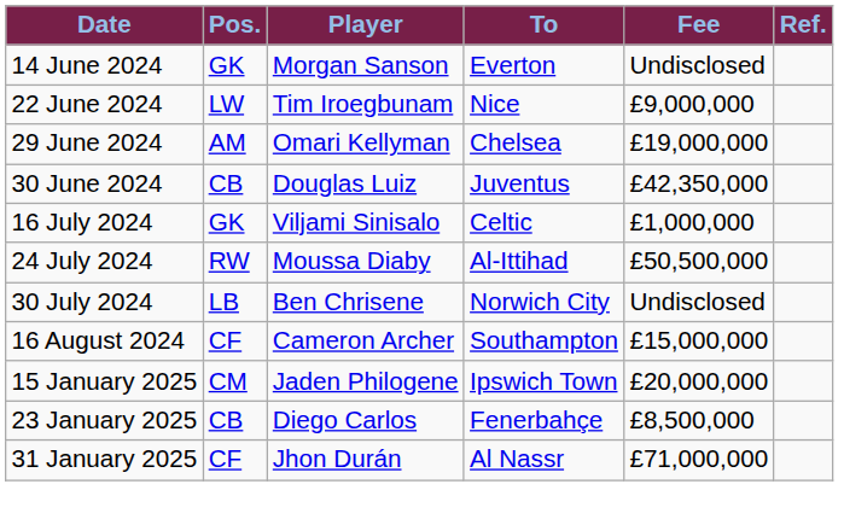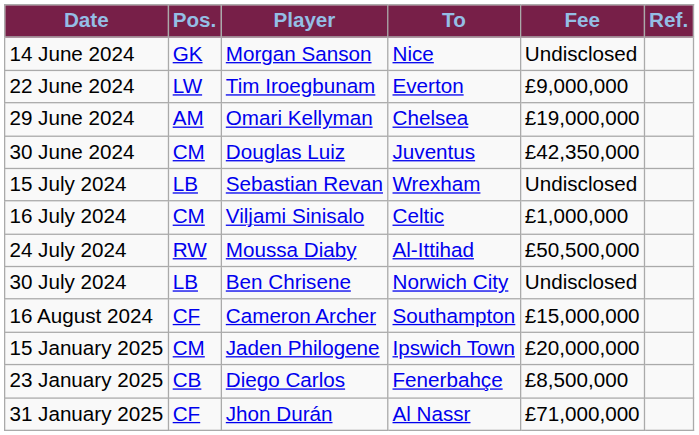14 June 2024 | To: Everton -> Nice
22 June 2024 | To: Nice -> Everton
30 June 2024 | Pos.: CB -> CM
+ row: 15 July 2024 | LB | Sebastian Revan | Wrexham | Undisclosed
16 July 2024 | Pos.: GK -> CM
